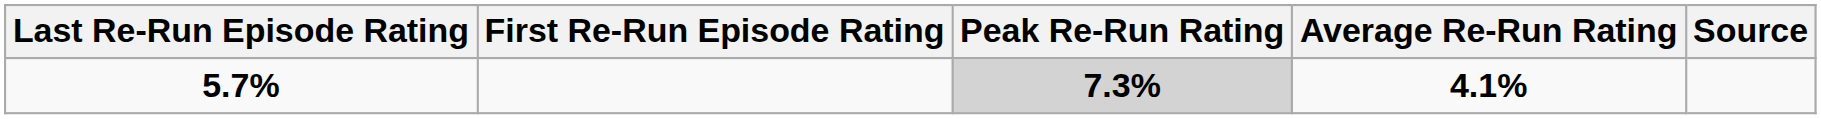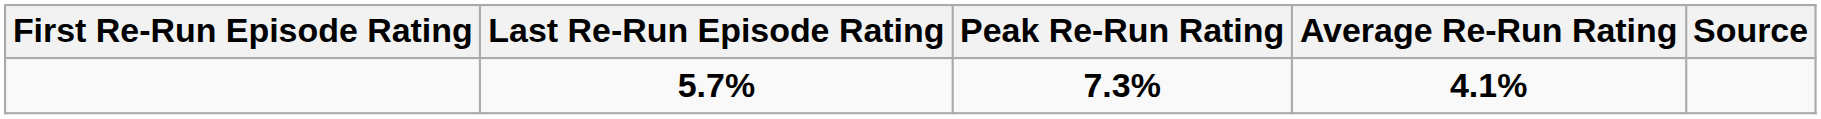columns swapped: First Re-Run Episode Rating <-> Last Re-Run Episode Rating
row 2 | Peak Re-Run Rating: lightgrey background -> no background
